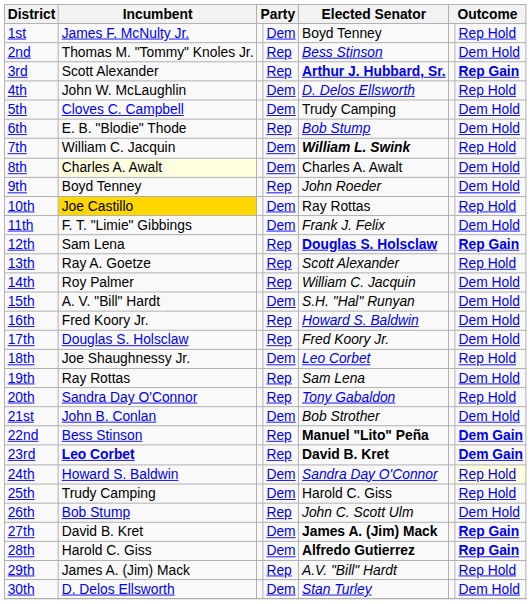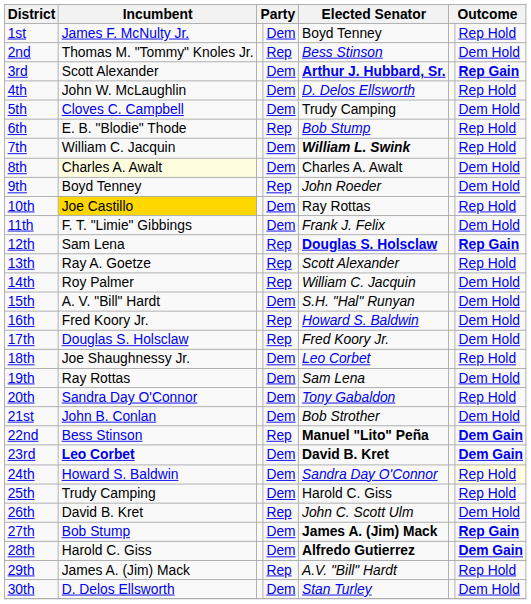3rd | column 4: Rep -> Dem
6th | column 7: Dem Hold -> Rep Hold
19th | column 4: Rep -> Dem
20th | column 4: Rep -> Dem
23rd | column 4: Rep -> Dem
26th | Incumbent: Bob Stump -> David B. Kret
27th | Incumbent: David B. Kret -> Bob Stump
28th | column 7: Rep Gain -> Dem Gain
